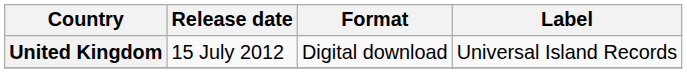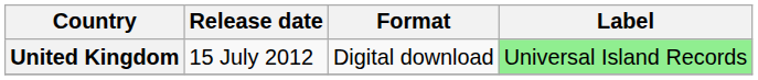United Kingdom | Label: no background -> lightgreen background
